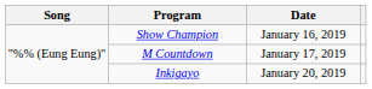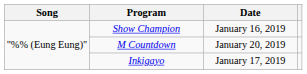M Countdown | Date: January 17, 2019 -> January 20, 2019
Inkigayo | Date: January 20, 2019 -> January 17, 2019
